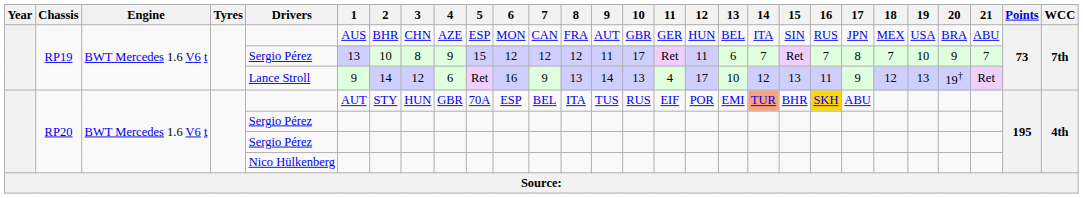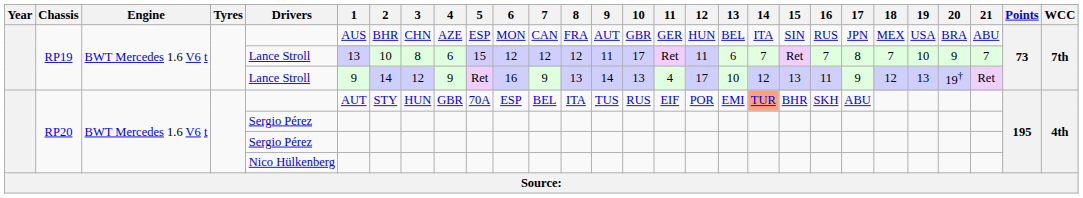row 3 | Drivers: Sergio Pérez -> Lance Stroll
row 3 | 4: 9 -> 6
row 4 | 4: 6 -> 9
row 5 | 16: gold background -> no background
